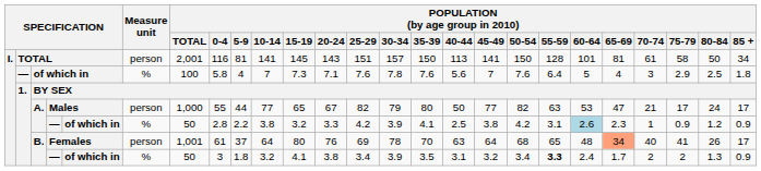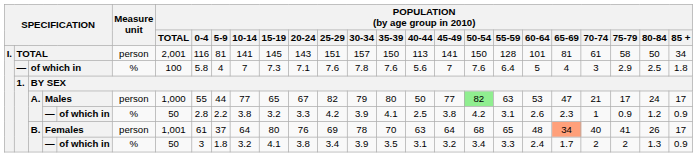Males | POPULATION (by age group in 2010) / 50-54: no background -> lightgreen background
A. / — | POPULATION (by age group in 2010) / 60-64: lightblue background -> no background
B. / — | POPULATION (by age group in 2010) / 55-59: bold -> normal
